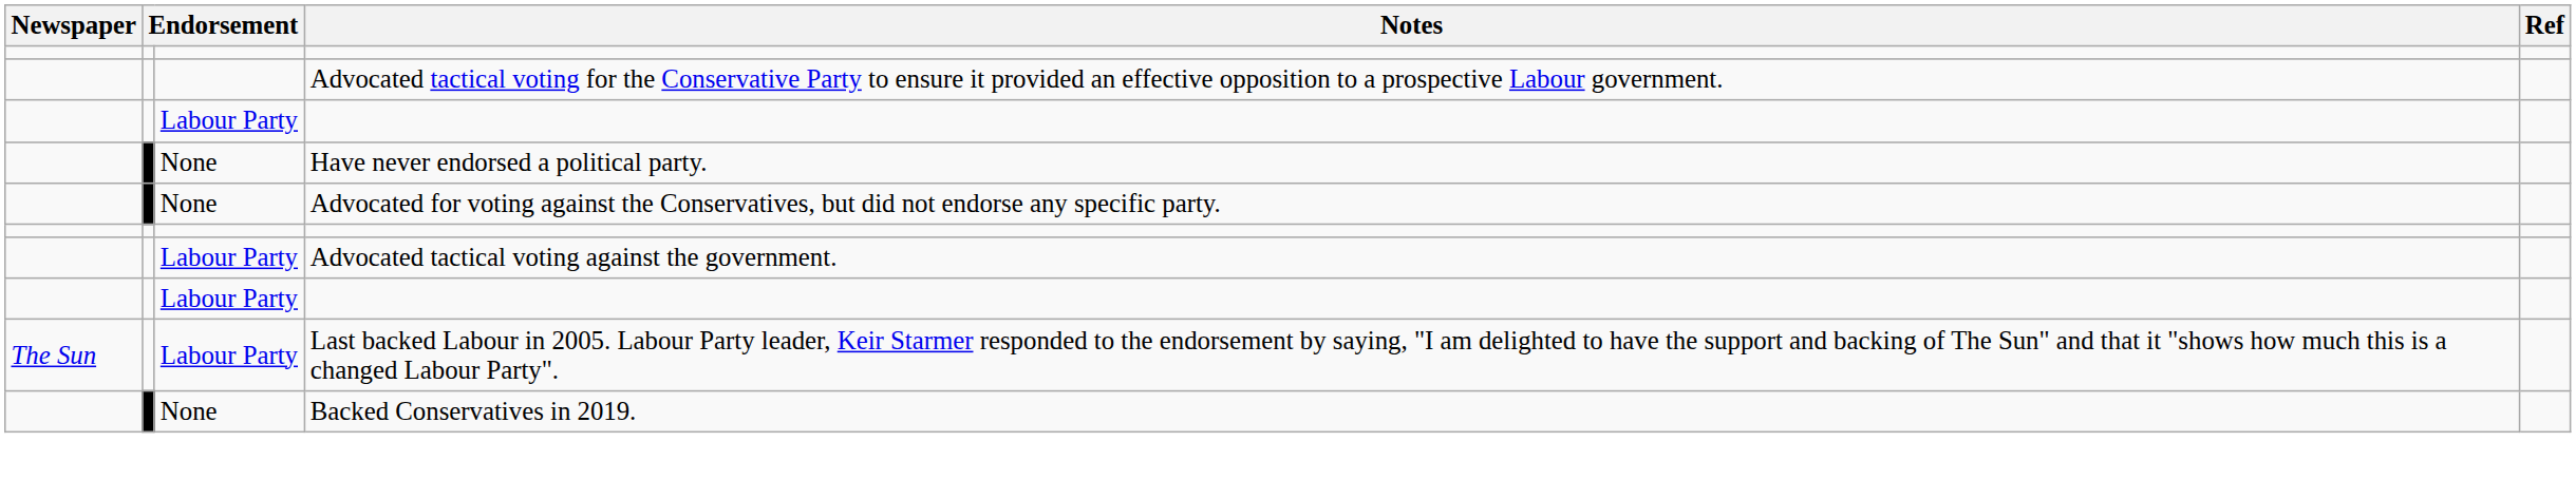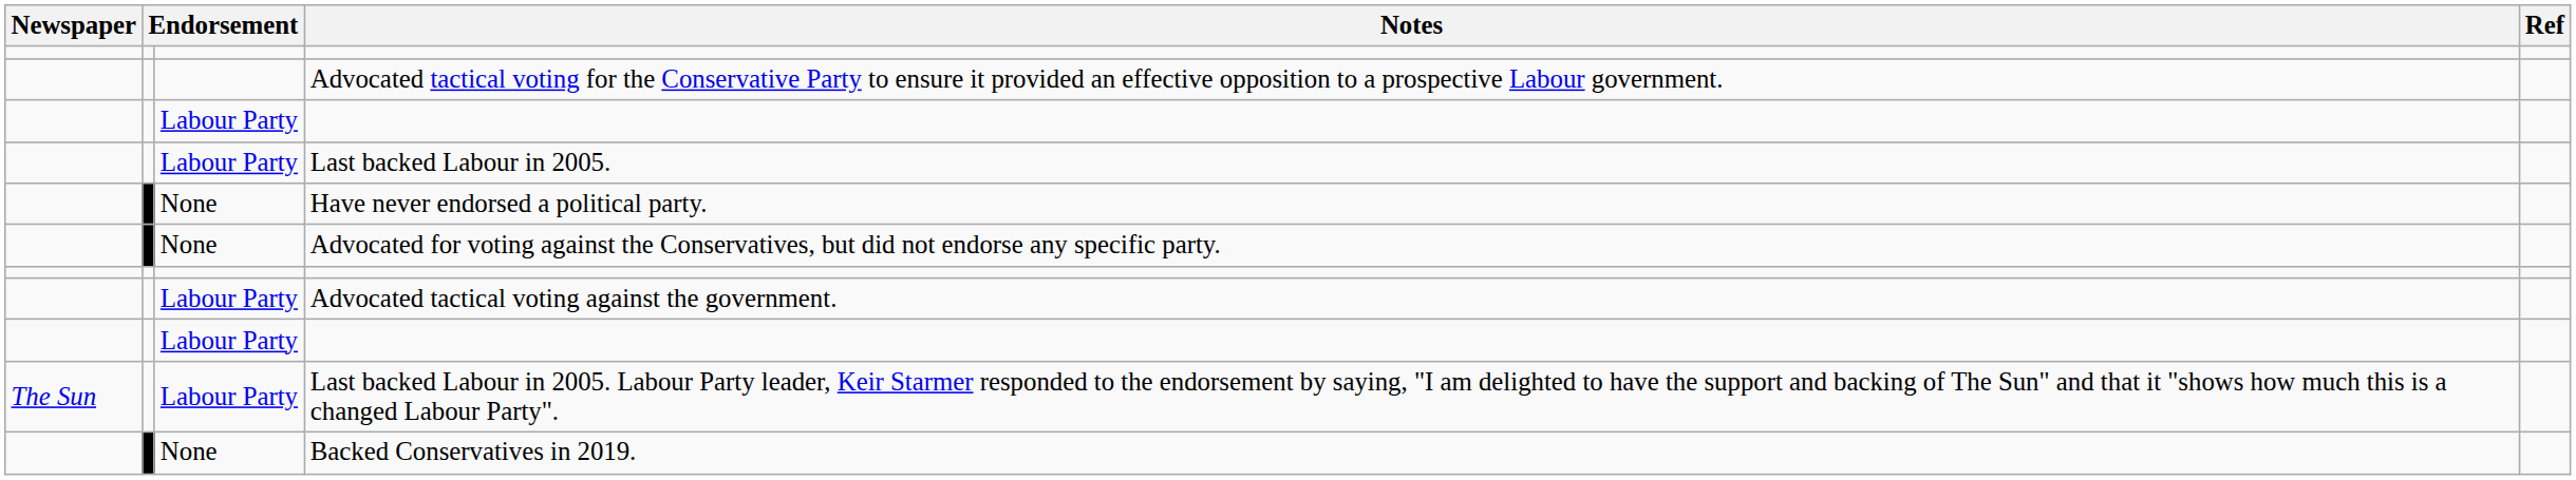+ row: Labour Party | Last backed Labour in 2005.
